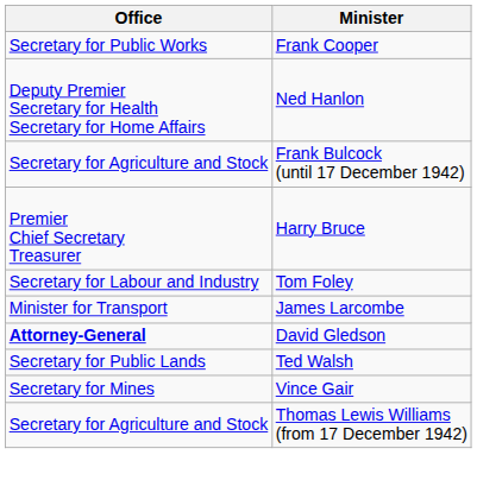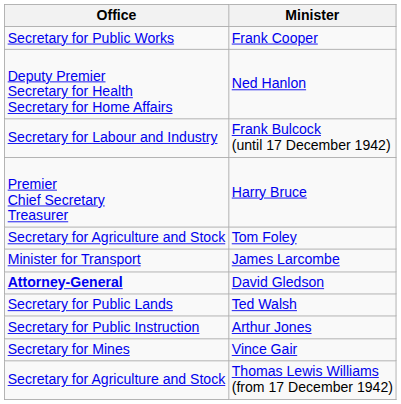Frank Bulcock (until 17 December 1942) | Office: Secretary for Agriculture and Stock -> Secretary for Labour and Industry
Tom Foley | Office: Secretary for Labour and Industry -> Secretary for Agriculture and Stock
+ row: Secretary for Public Instruction | Arthur Jones
